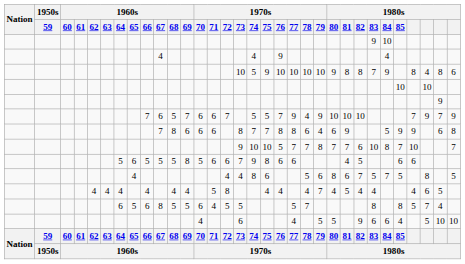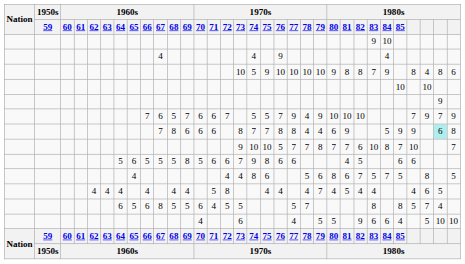row 9 | 1970s / 78: 6 -> 4
row 9 | column 31: no background -> paleturquoise background
